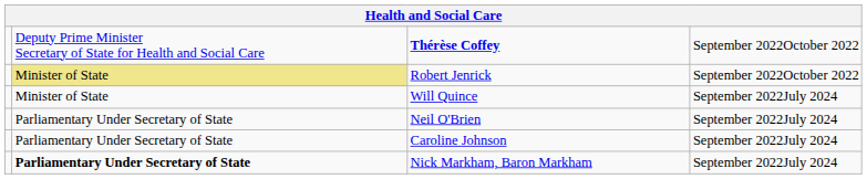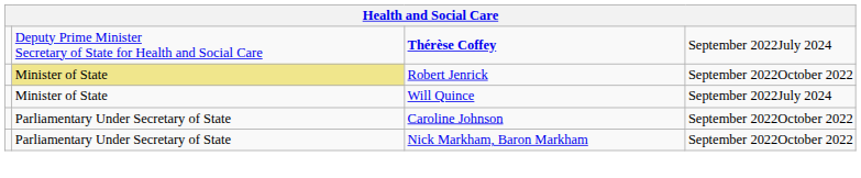Thérèse Coffey | column 4: September 2022October 2022 -> September 2022July 2024
- row: Parliamentary Under Secretary of State | Neil O'Brien | September 2022July 2024
Caroline Johnson | column 4: September 2022July 2024 -> September 2022October 2022
Nick Markham, Baron Markham | column 2: bold -> normal
Nick Markham, Baron Markham | column 4: September 2022July 2024 -> September 2022October 2022
